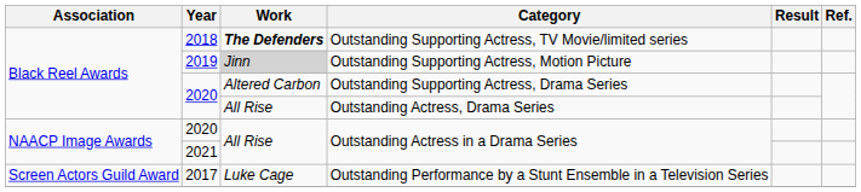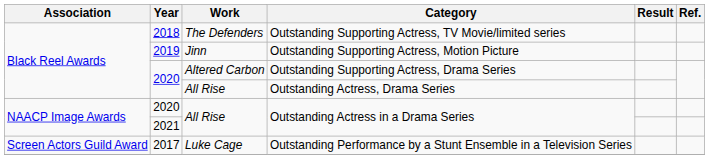Outstanding Supporting Actress, TV Movie/limited series | Work: bold -> normal
Outstanding Supporting Actress, Motion Picture | Work: lightgrey background -> no background
